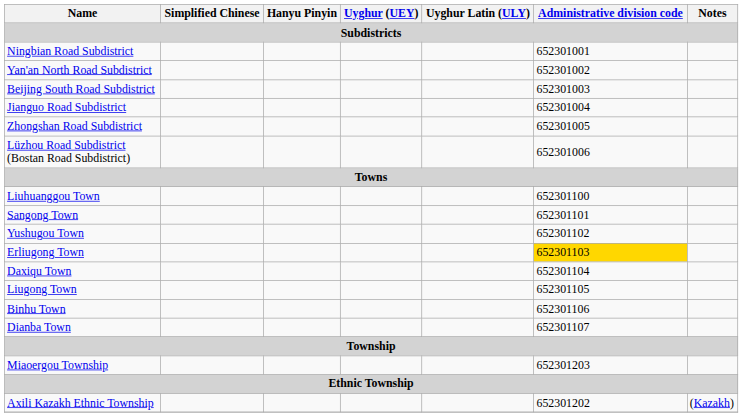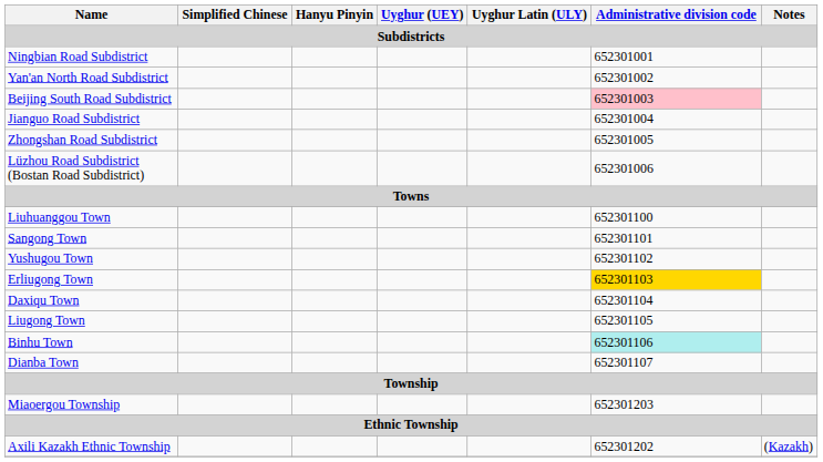Beijing South Road Subdistrict | Administrative division code: no background -> pink background
Binhu Town | Administrative division code: no background -> paleturquoise background
